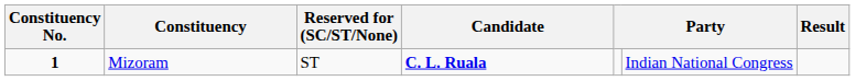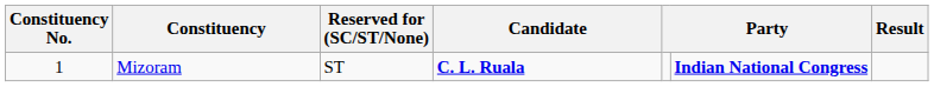Mizoram | Constituency No.: bold -> normal
Mizoram | column 6: normal -> bold
